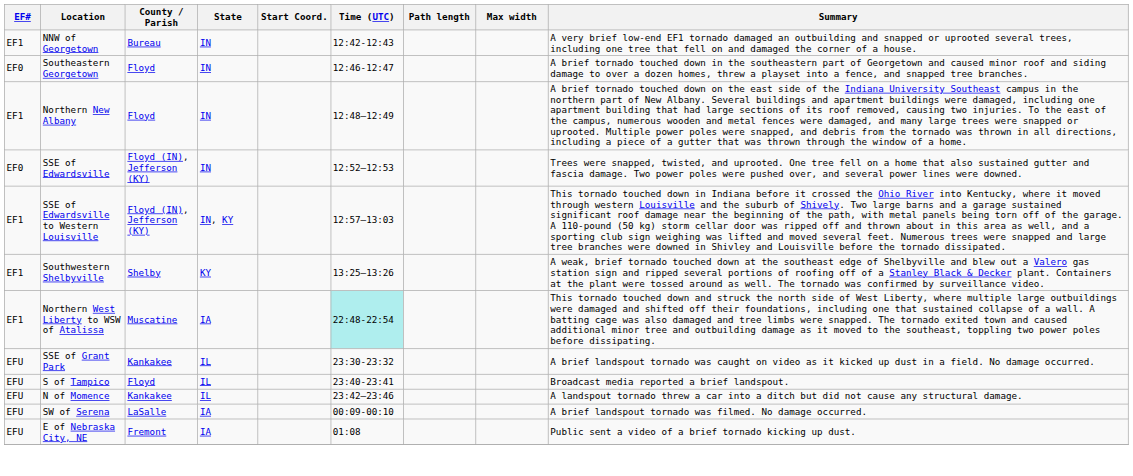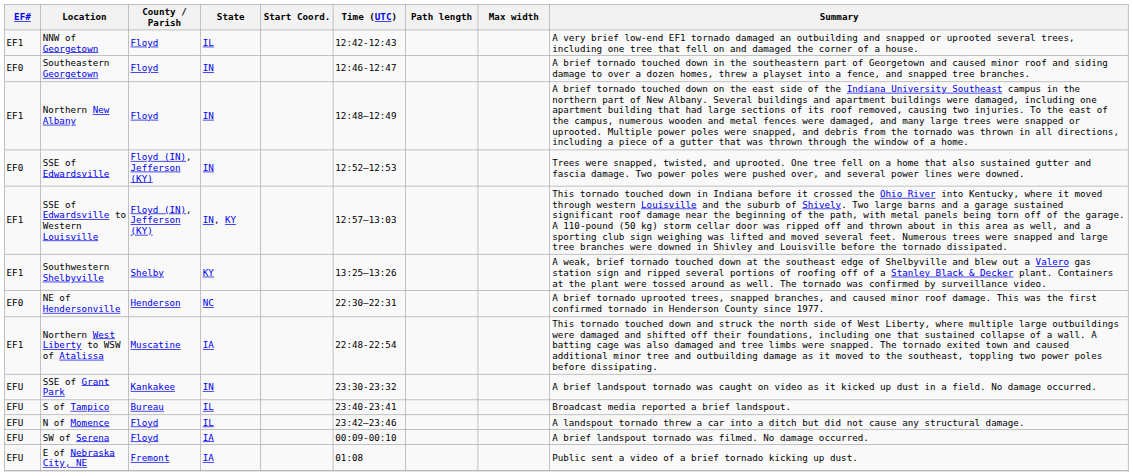NNW of Georgetown | County / Parish: Bureau -> Floyd
NNW of Georgetown | State: IN -> IL
+ row: EF0 | NE of Hendersonville | Henderson | NC | 22:30–22:31 | A brief tornado uprooted trees, snapped branches, and caused minor roof damage. This was the first confirmed tornado in Henderson County since 1977.
Northern West Liberty to WSW of Atalissa | Time (UTC): paleturquoise background -> no background
SSE of Grant Park | State: IL -> IN
S of Tampico | County / Parish: Floyd -> Bureau
N of Momence | County / Parish: Kankakee -> Floyd
SW of Serena | County / Parish: LaSalle -> Floyd
